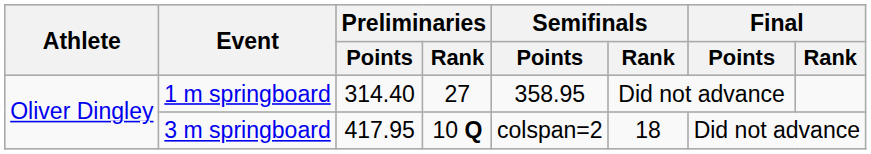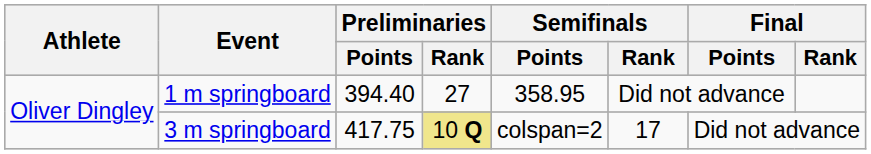1 m springboard | Preliminaries / Points: 314.40 -> 394.40
3 m springboard | Preliminaries / Points: 417.95 -> 417.75
3 m springboard | Preliminaries / Rank: no background -> khaki background
3 m springboard | Semifinals / Rank: 18 -> 17
